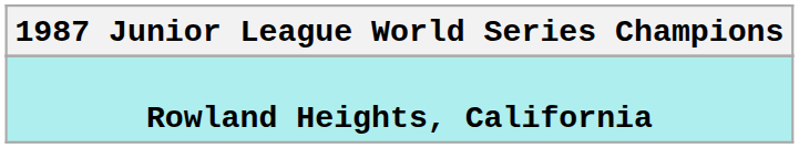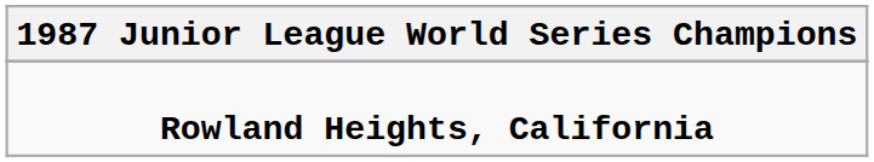row 2 | column 1: paleturquoise background -> no background
